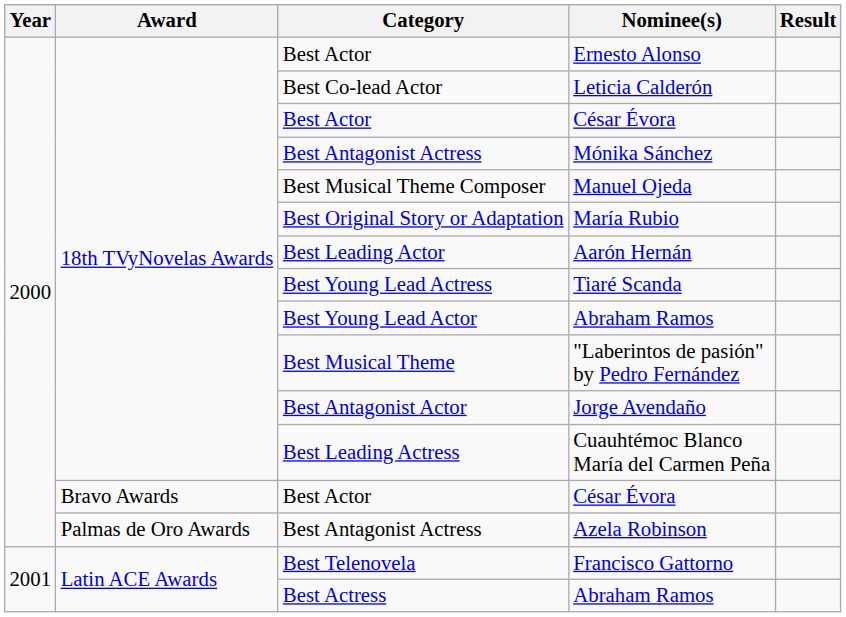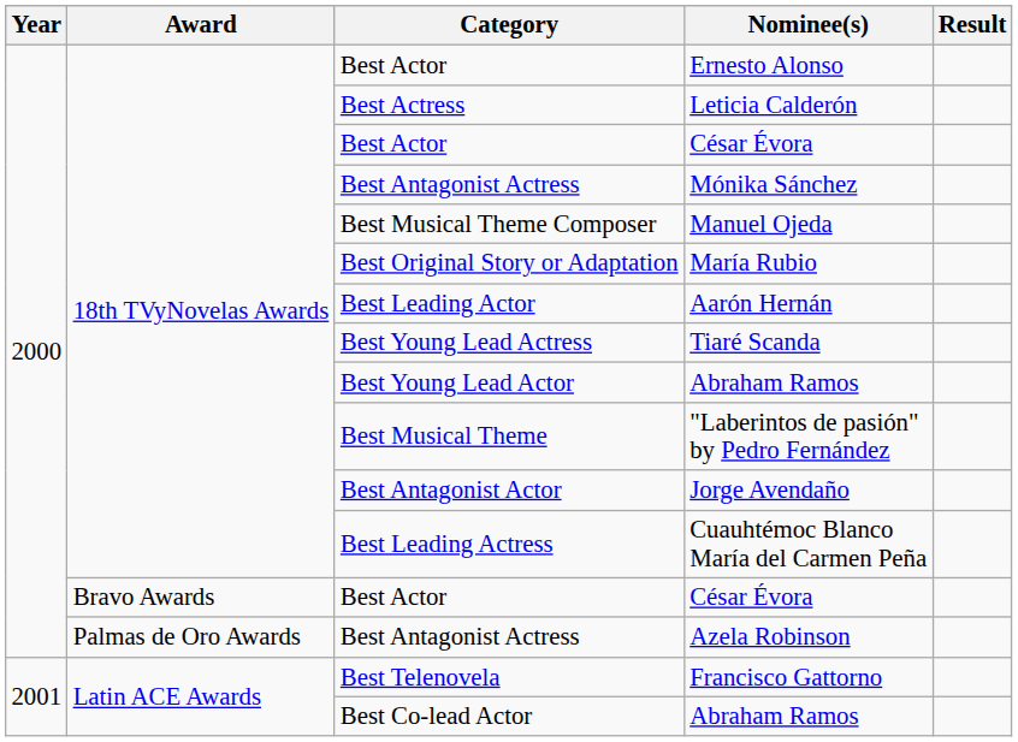Leticia Calderón | Category: Best Co-lead Actor -> Best Actress
Latin ACE Awards / Abraham Ramos | Category: Best Actress -> Best Co-lead Actor
